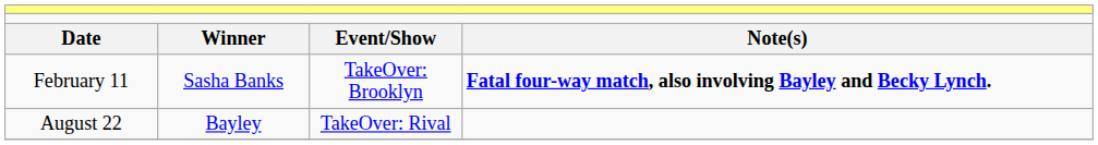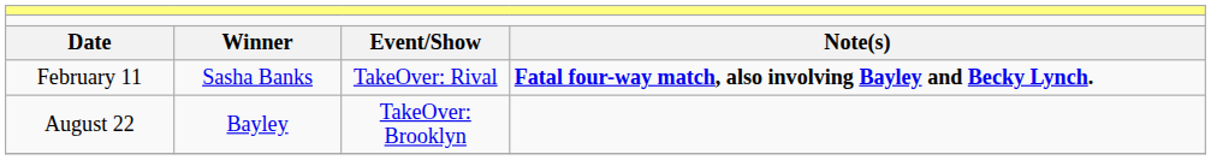February 11 | column 3: TakeOver: Brooklyn -> TakeOver: Rival
August 22 | column 3: TakeOver: Rival -> TakeOver: Brooklyn
